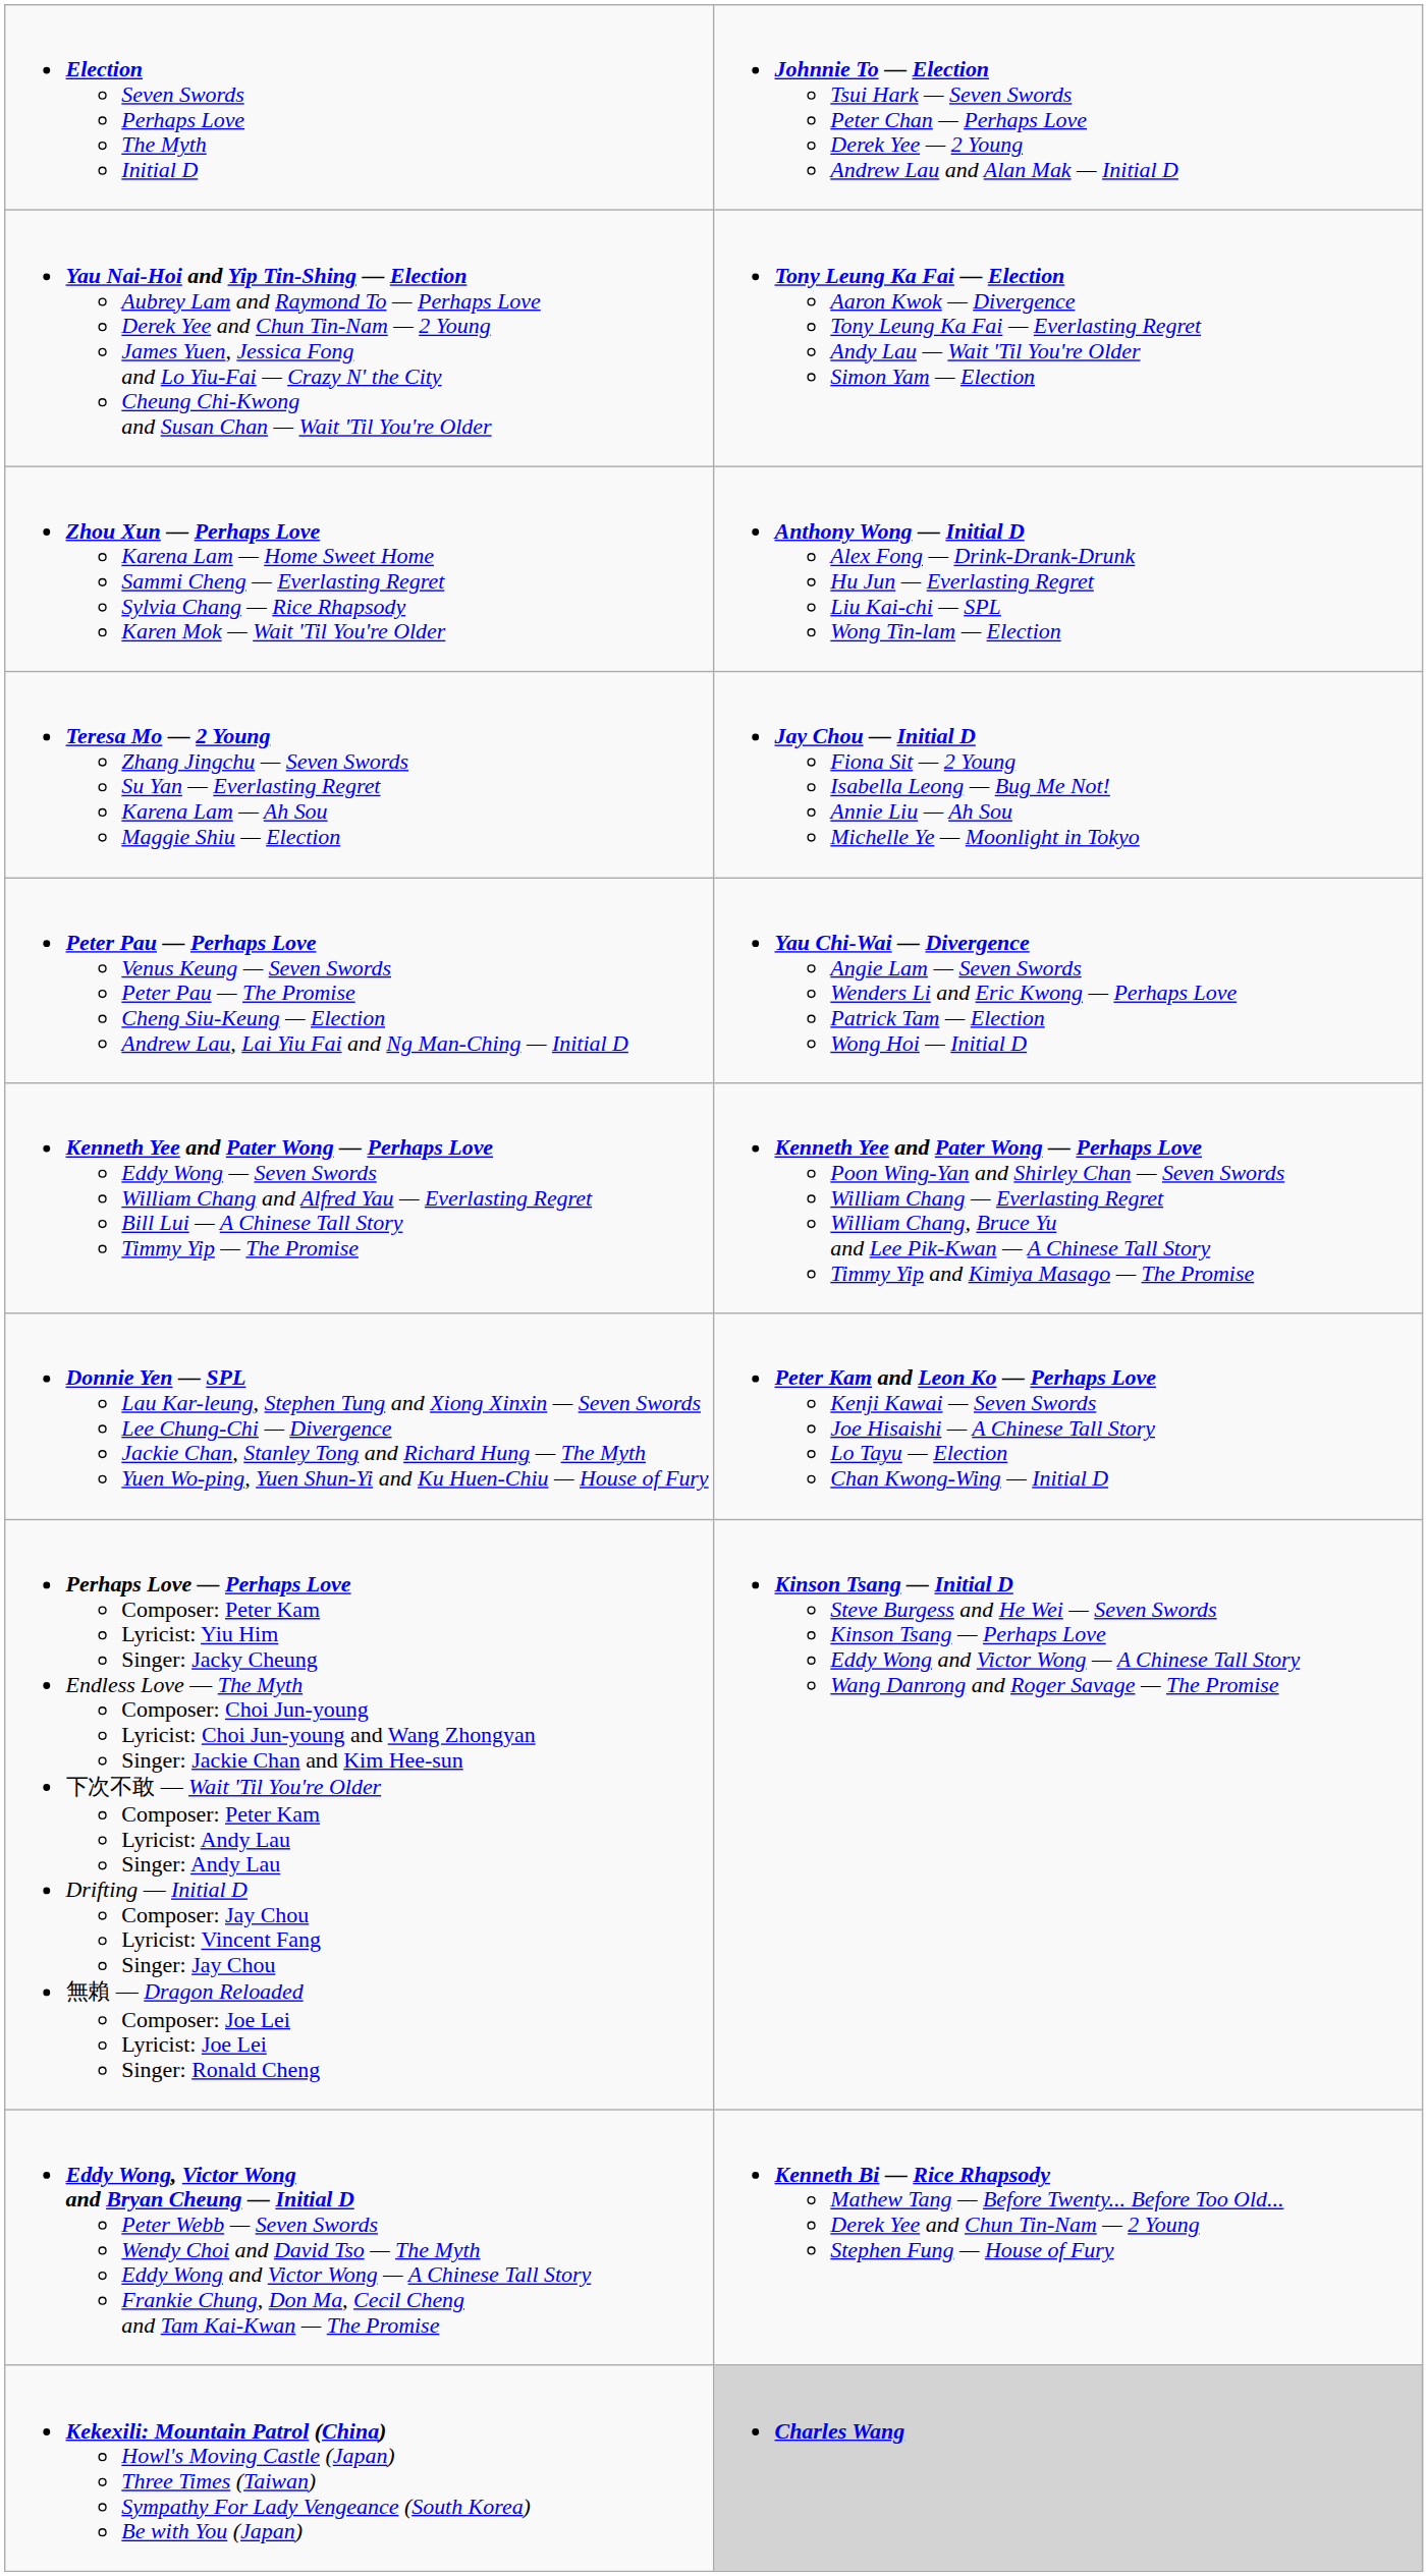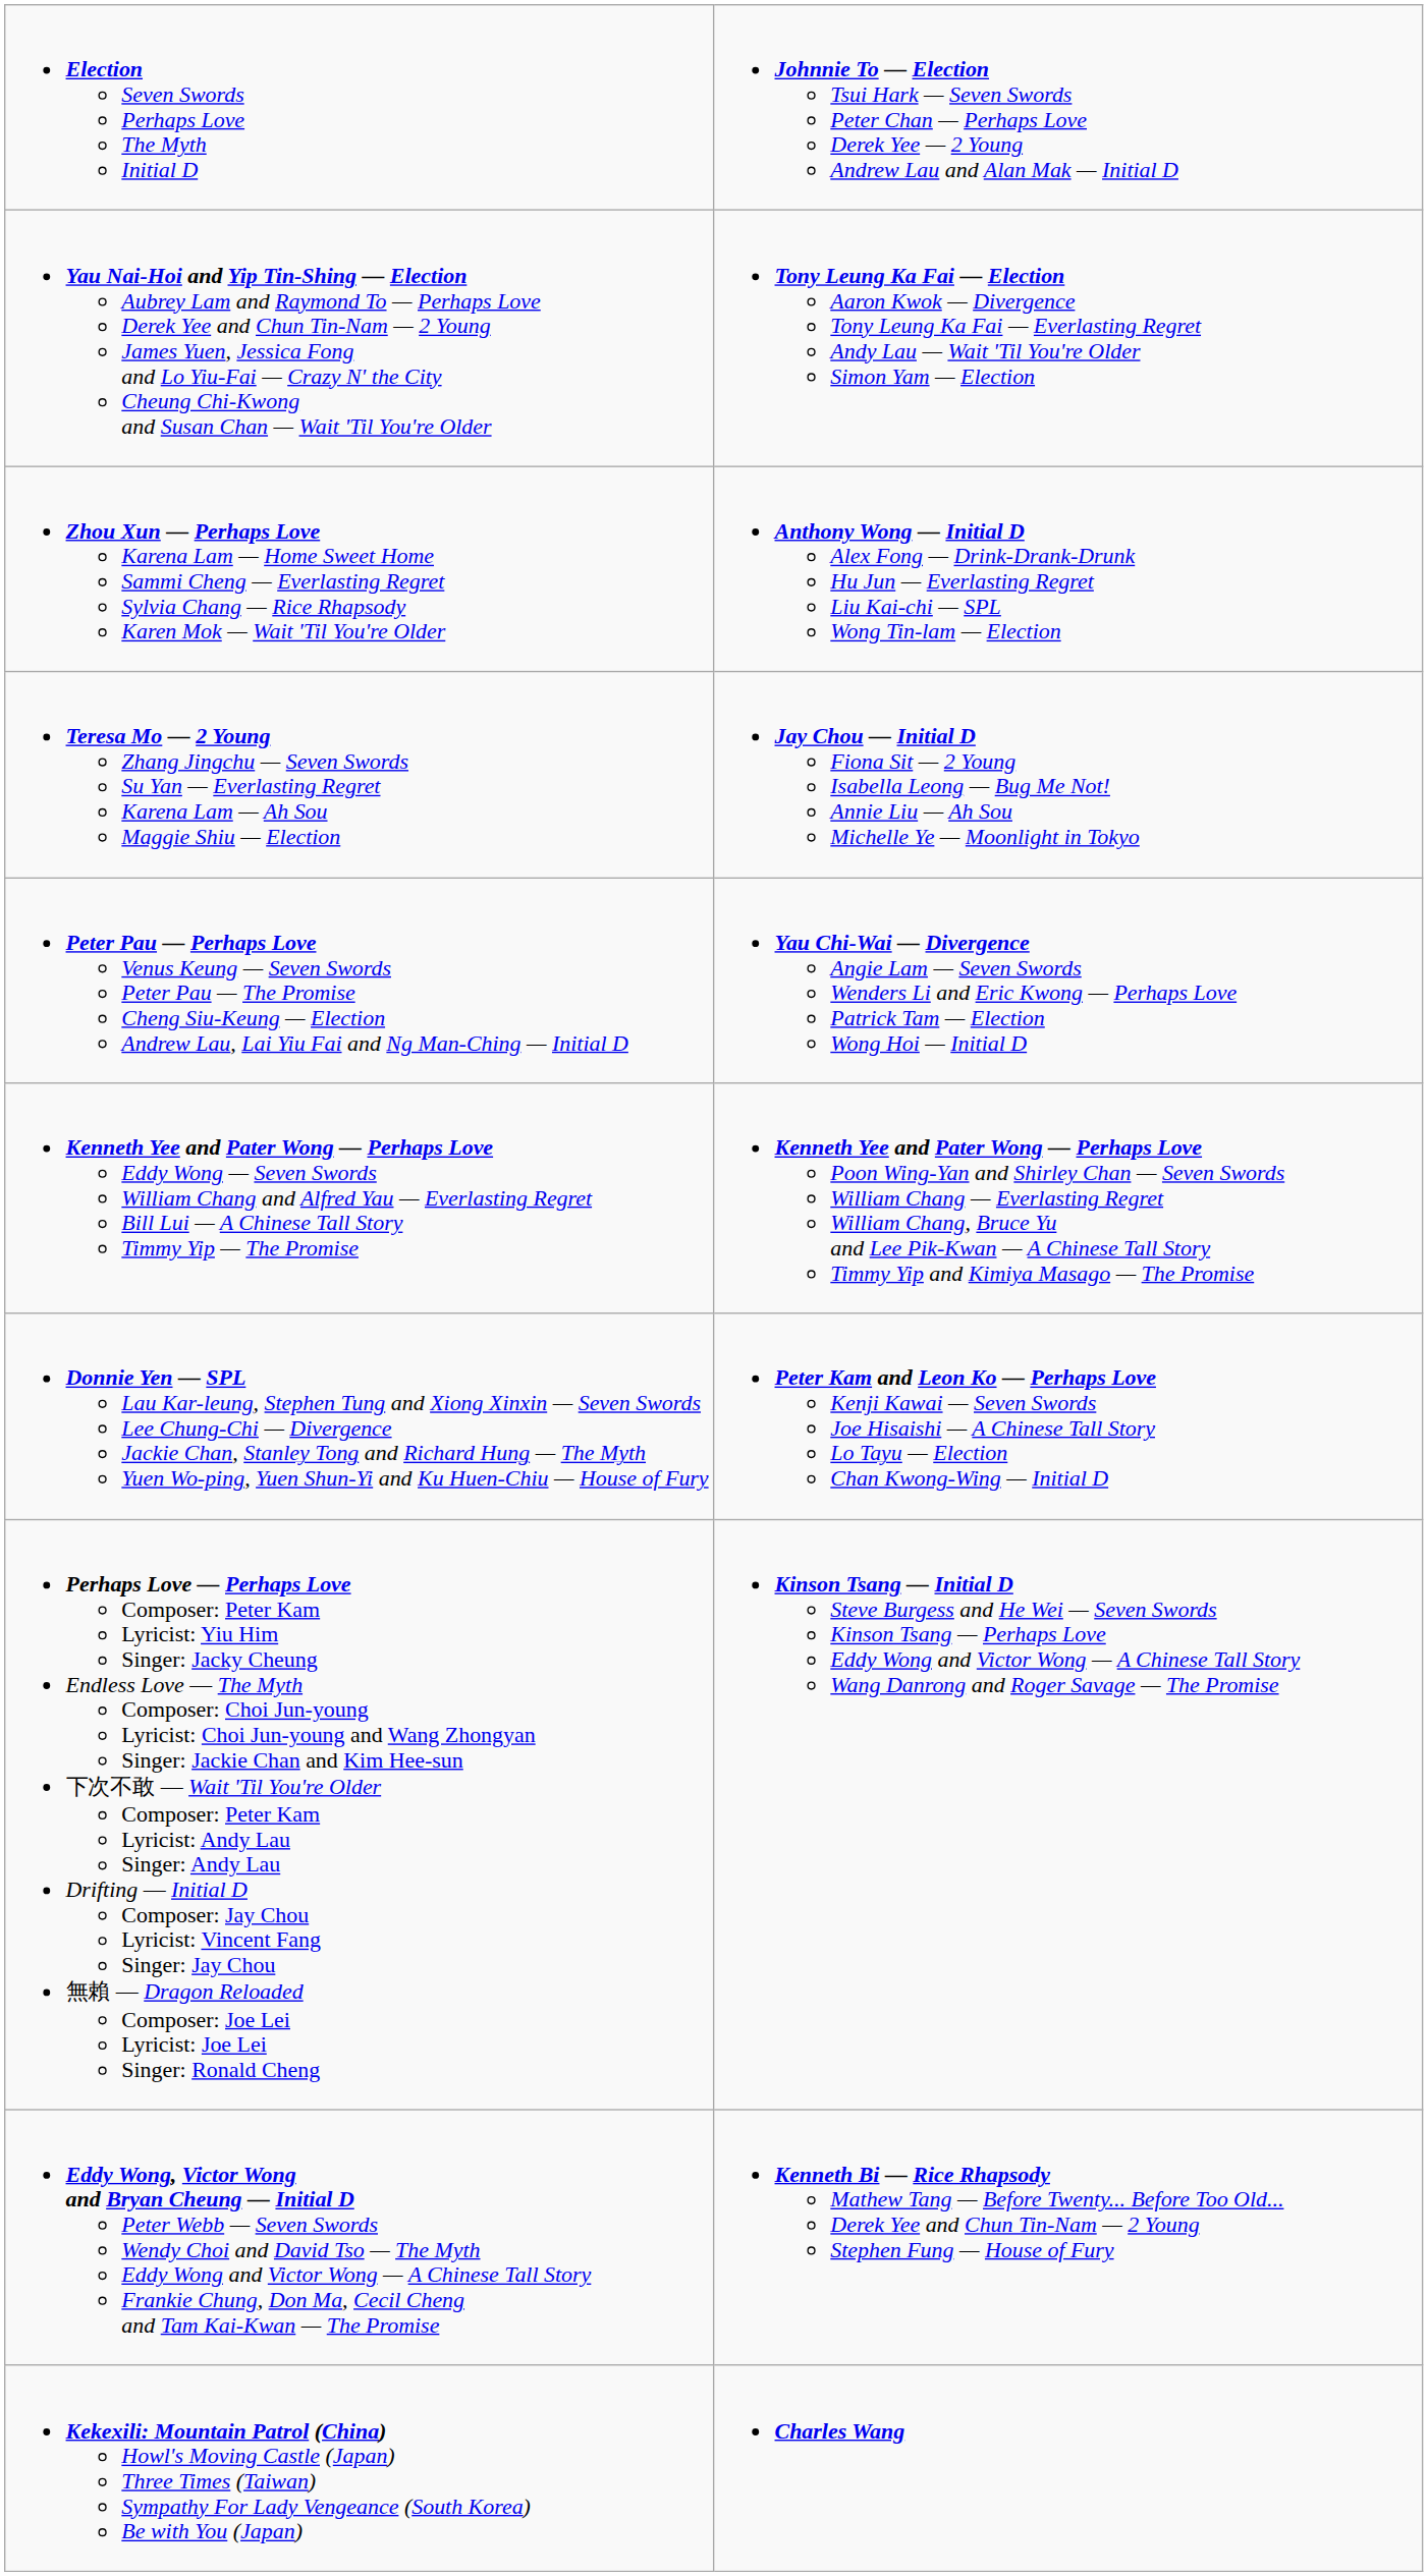row 10 | column 2: lightgrey background -> no background
